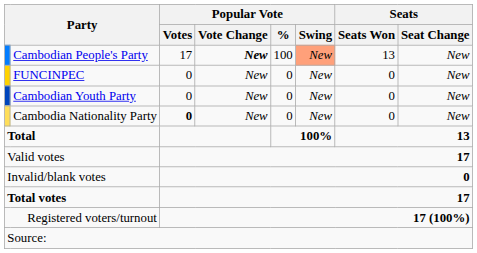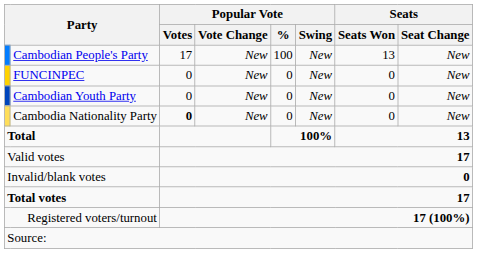Cambodian People's Party | Popular Vote / Vote Change: bold -> normal
Cambodian People's Party | Popular Vote / Swing: lightsalmon background -> no background
